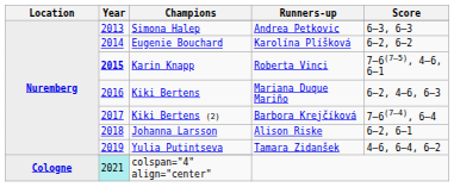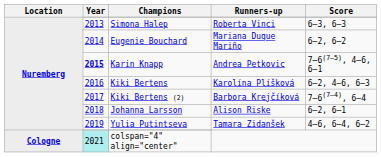Simona Halep | Runners-up: Andrea Petkovic -> Roberta Vinci
Eugenie Bouchard | Runners-up: Karolína Plíšková -> Mariana Duque Mariño
Karin Knapp | Runners-up: Roberta Vinci -> Andrea Petkovic
Kiki Bertens | Runners-up: Mariana Duque Mariño -> Karolína Plíšková
